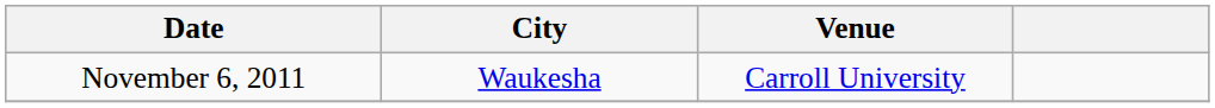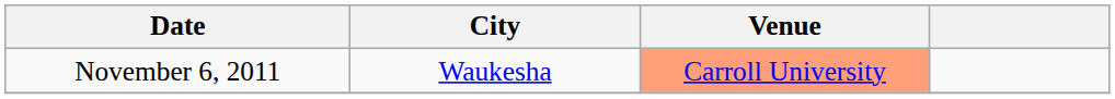November 6, 2011 | Venue: no background -> lightsalmon background
